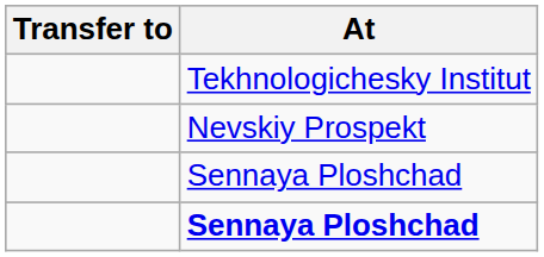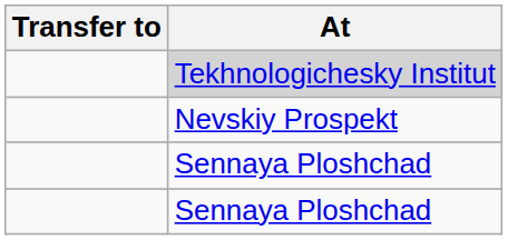row 2 | At: no background -> lightgrey background
row 5 | At: bold -> normal
